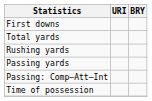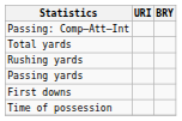rows swapped: First downs <-> Passing: Comp–Att–Int
